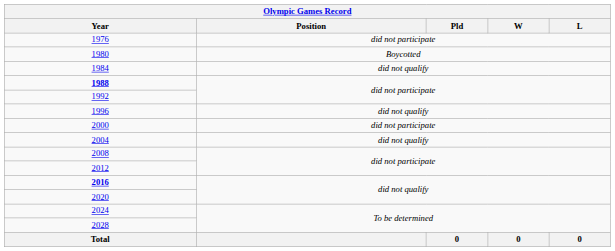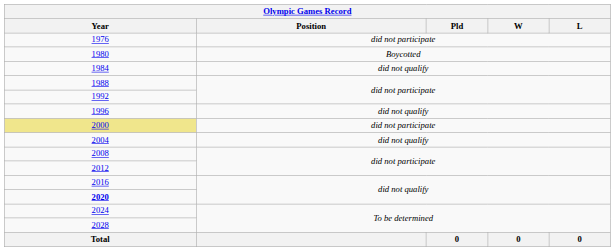1988 | Year: bold -> normal
2000 | Year: no background -> khaki background
2016 | Year: bold -> normal
2020 | Year: normal -> bold
